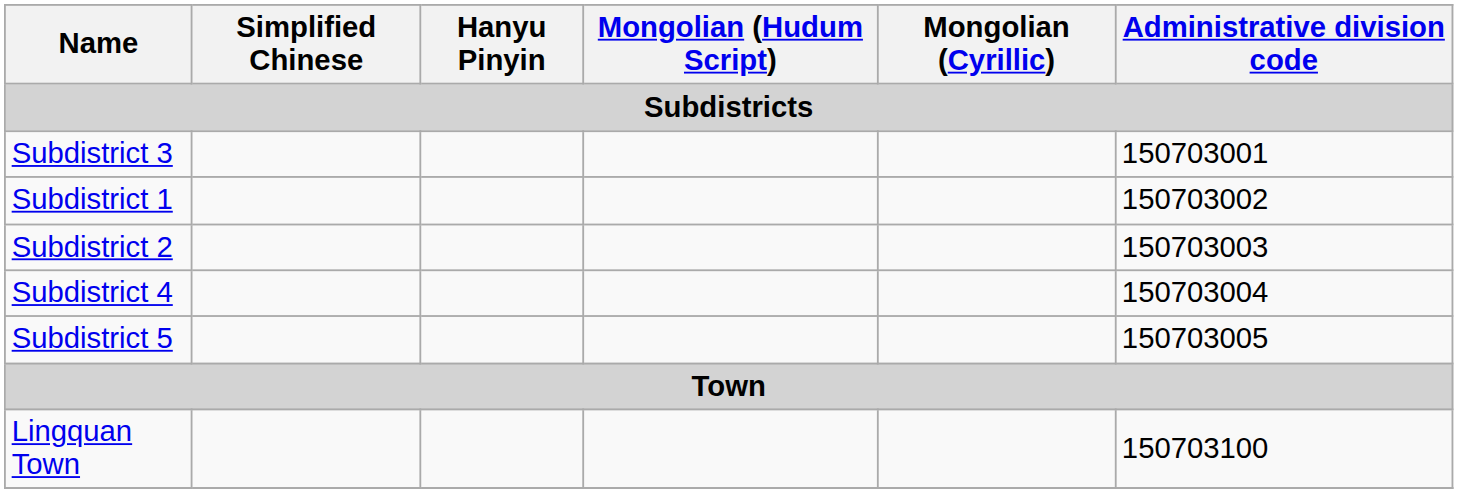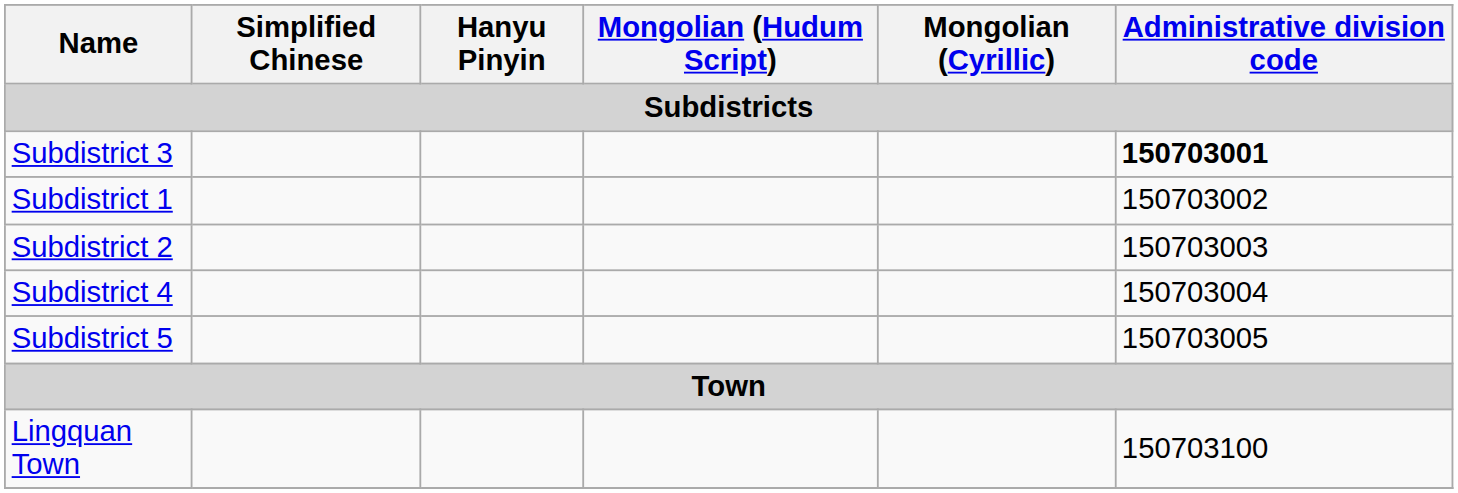Subdistrict 3 | Administrative division code: normal -> bold
